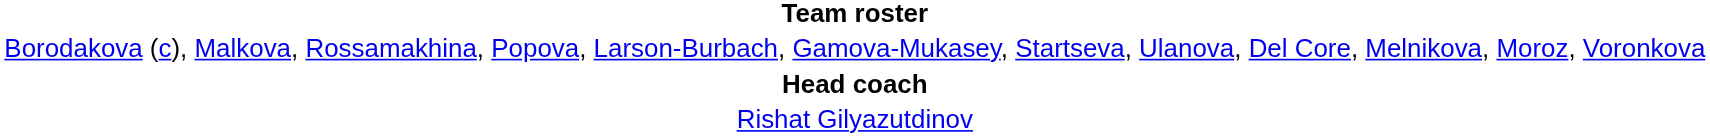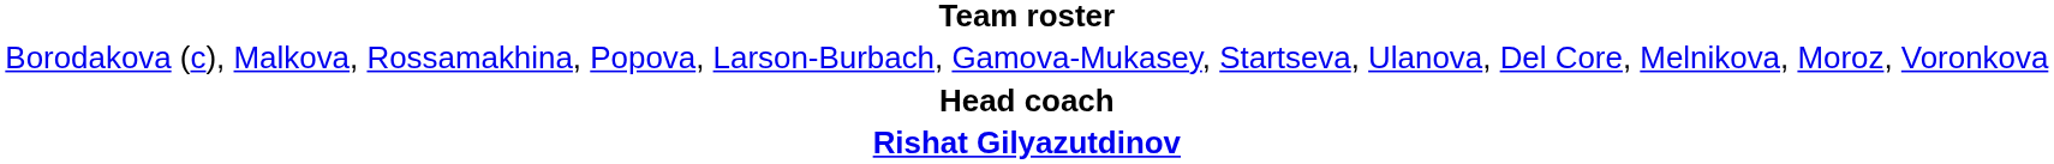row 4 | column 1: normal -> bold
